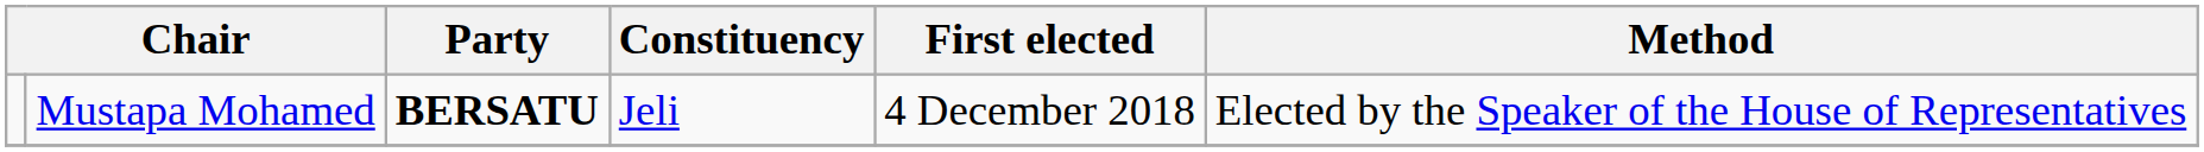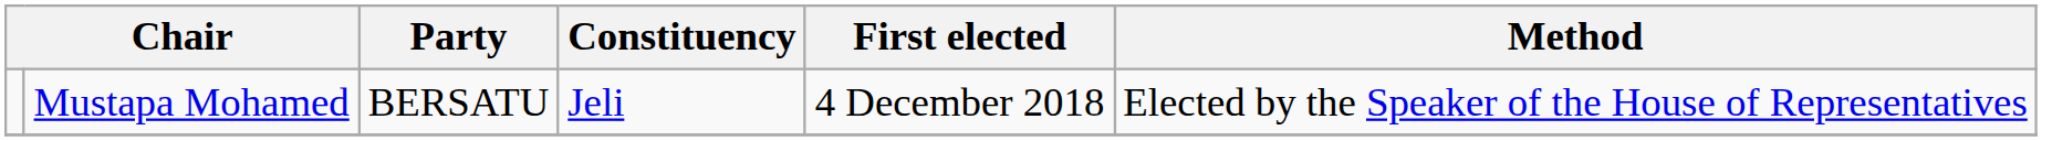Mustapa Mohamed | Party: bold -> normal
